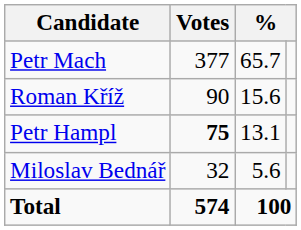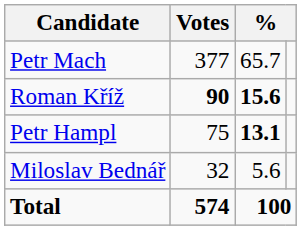Roman Kříž | Votes: normal -> bold
Roman Kříž | column 3: normal -> bold
Petr Hampl | Votes: bold -> normal
Petr Hampl | column 3: normal -> bold
